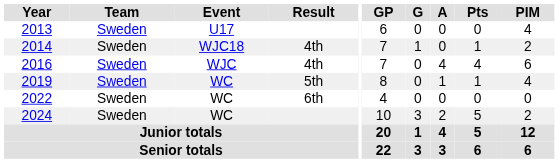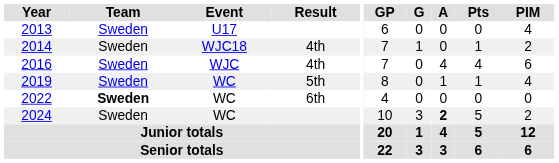2022 | Team: normal -> bold
2024 | A: normal -> bold
